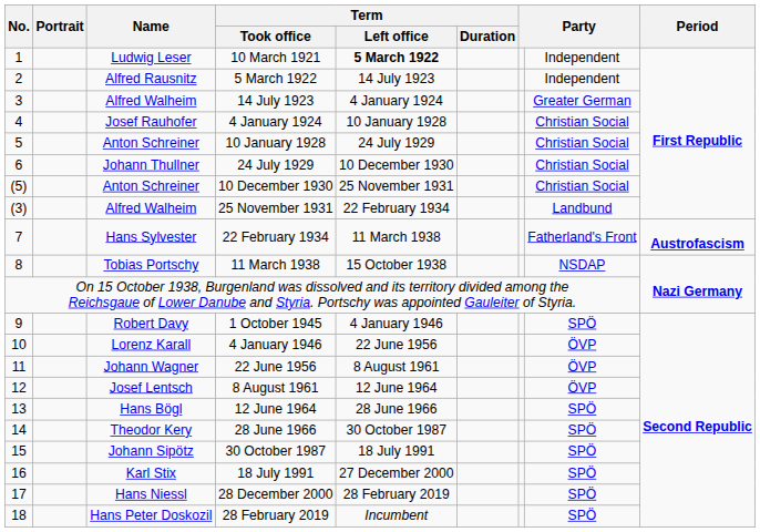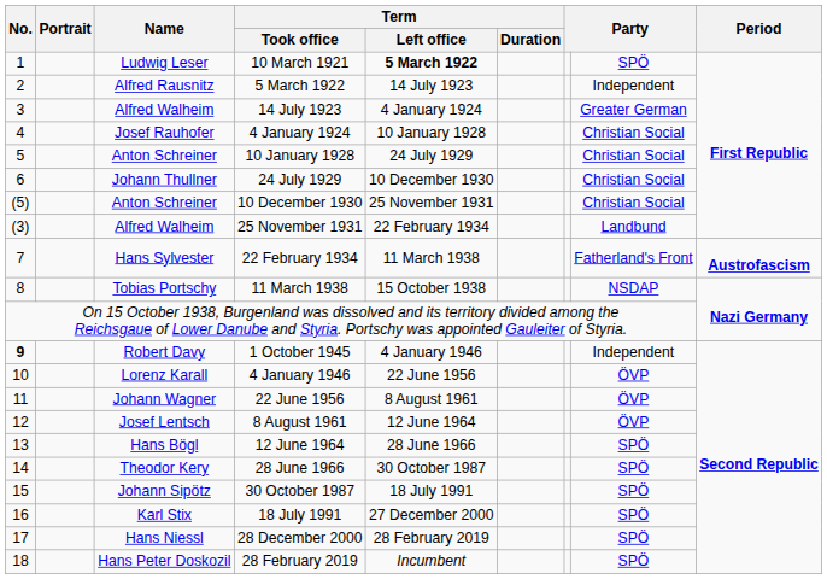10 March 1921 | column 8: Independent -> SPÖ
1 October 1945 | No.: normal -> bold
1 October 1945 | column 8: SPÖ -> Independent
